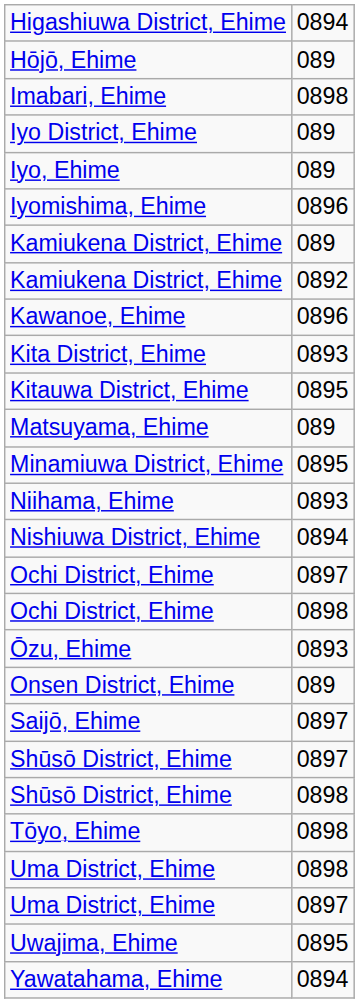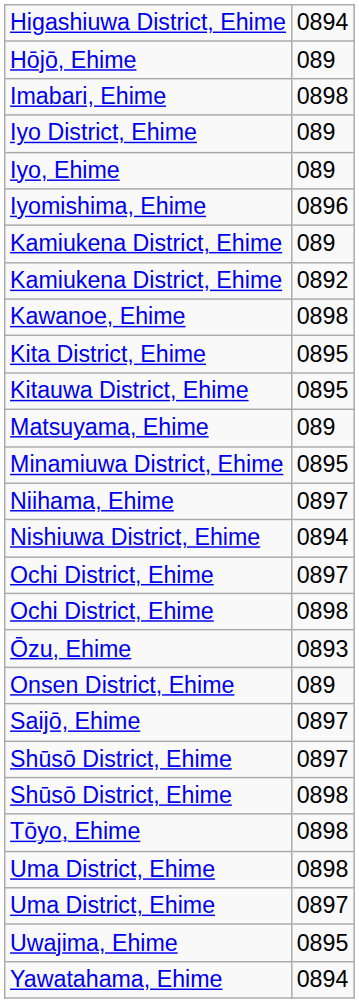row 9 | column 2: 0896 -> 0898
row 10 | column 2: 0893 -> 0895
row 14 | column 2: 0893 -> 0897
